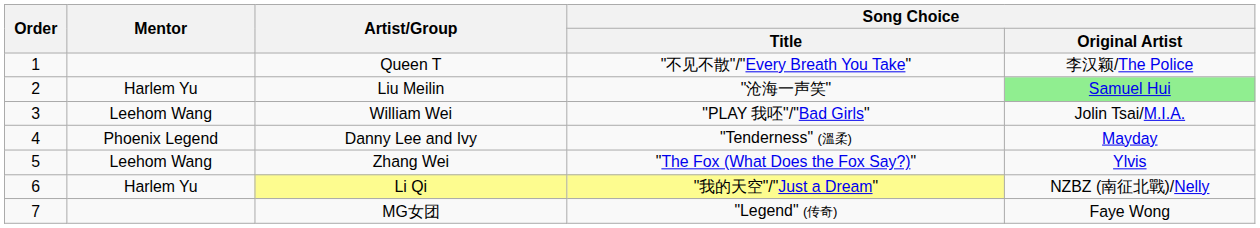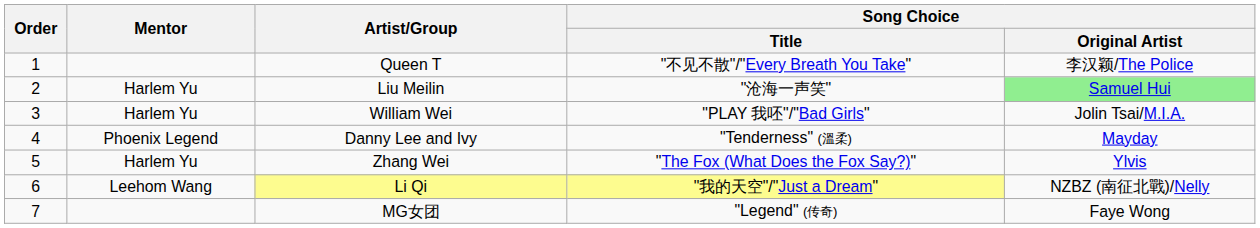William Wei | Mentor: Leehom Wang -> Harlem Yu
Zhang Wei | Mentor: Leehom Wang -> Harlem Yu
Li Qi | Mentor: Harlem Yu -> Leehom Wang
